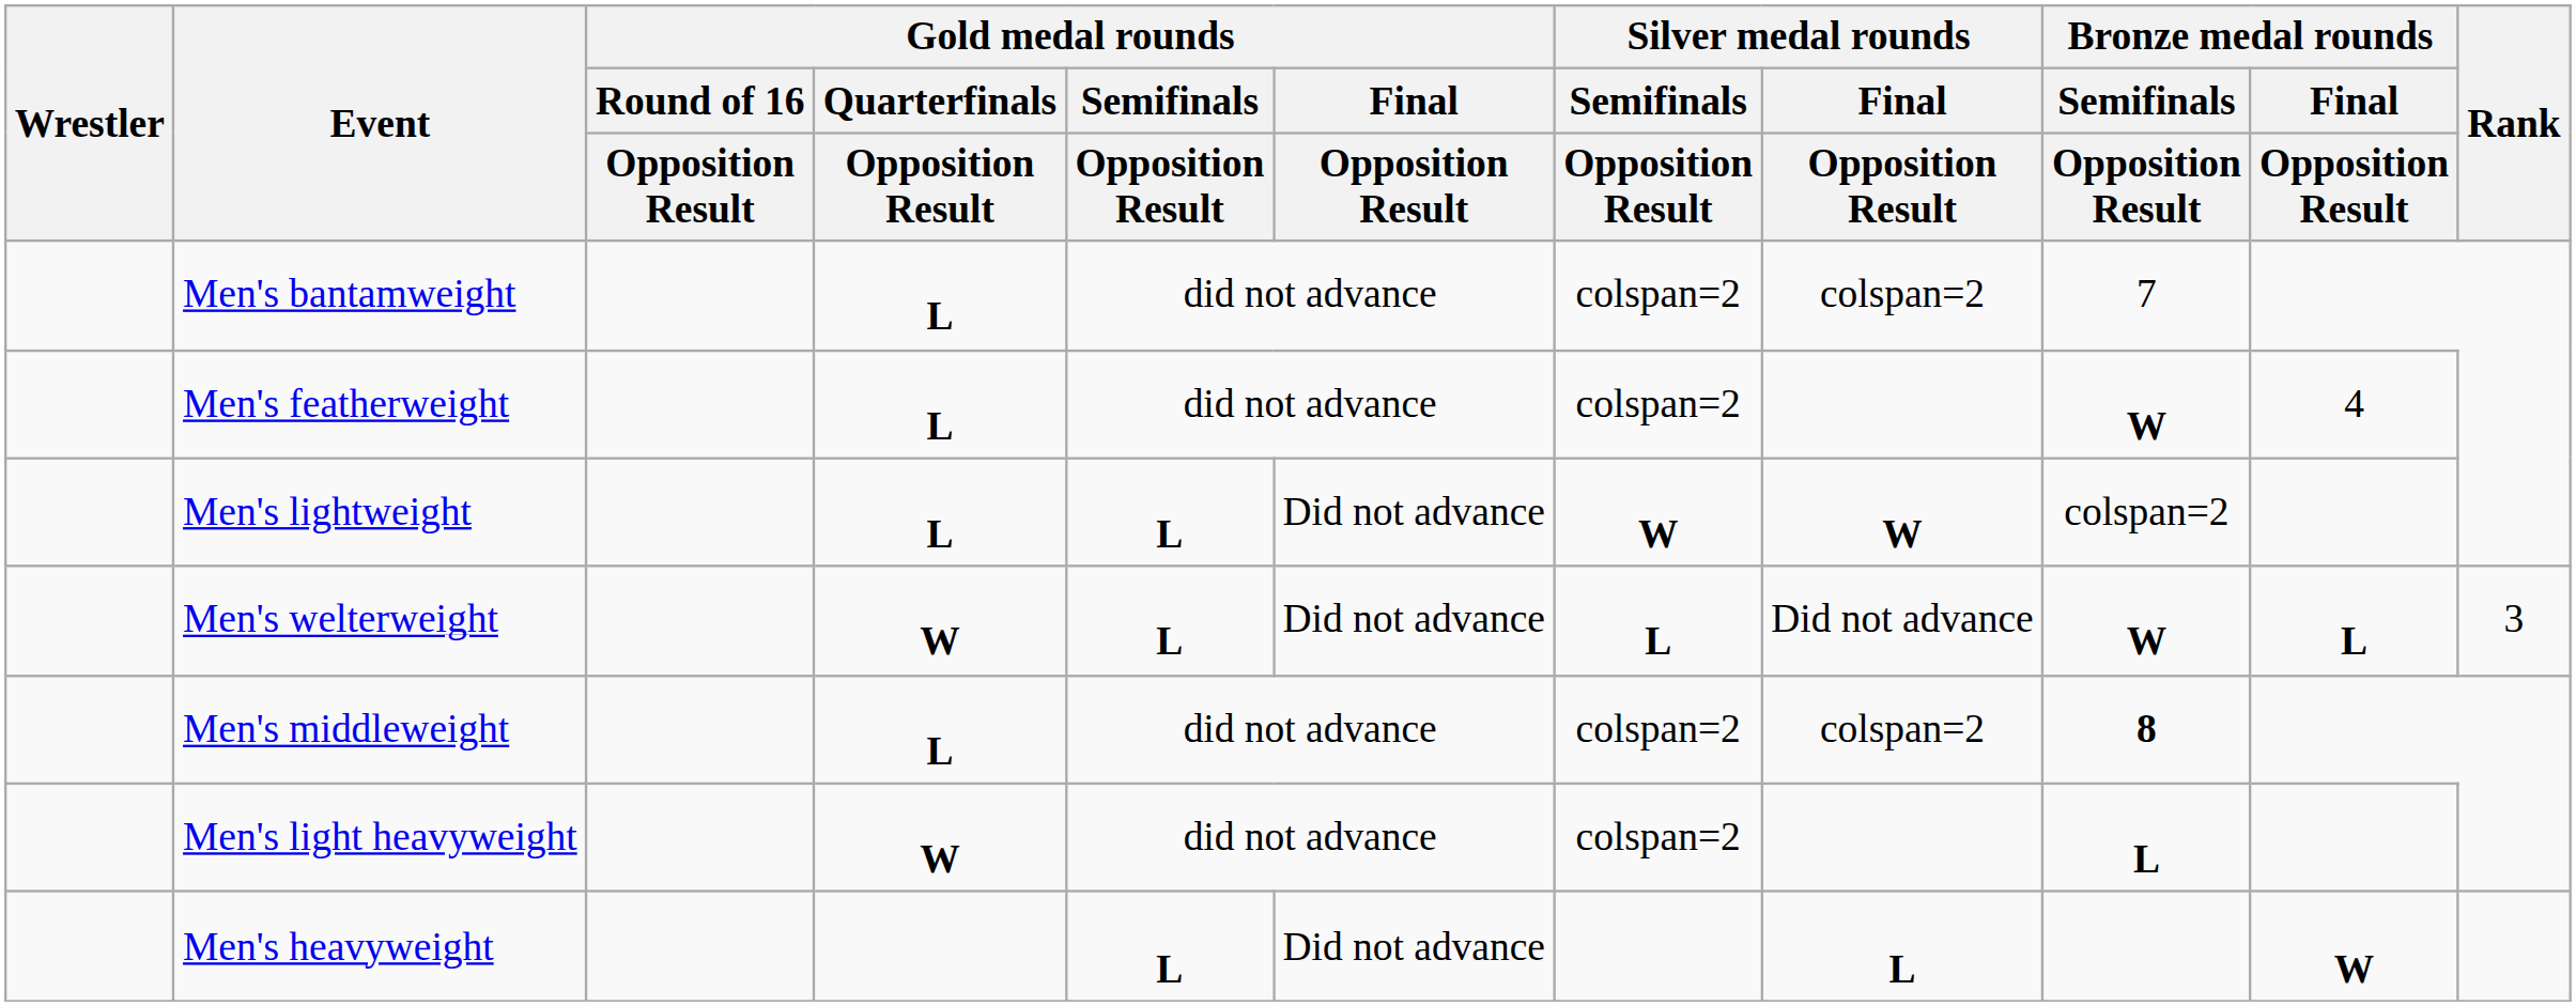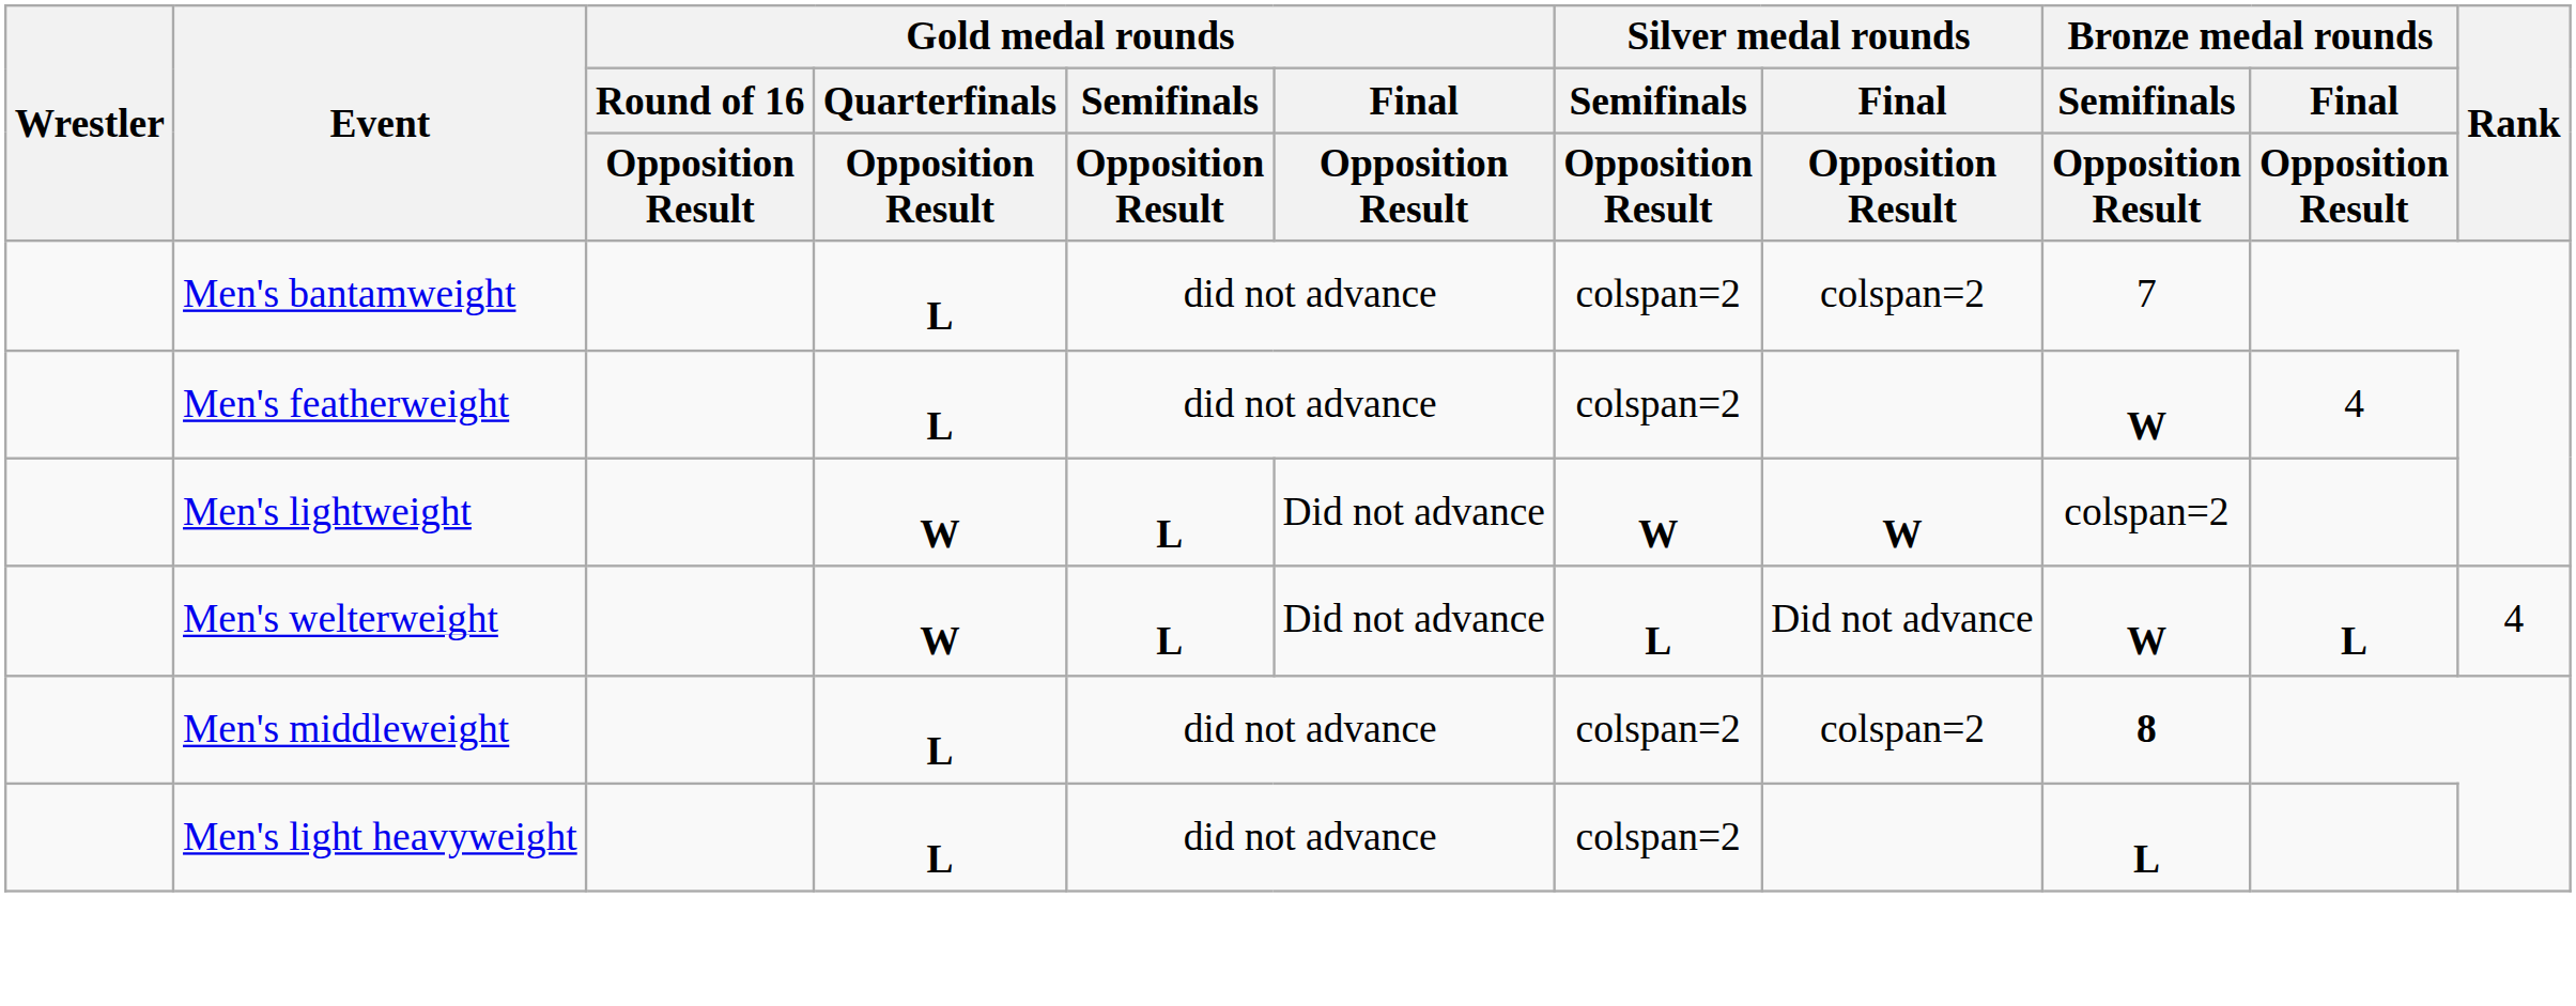Men's lightweight | Gold medal rounds / Quarterfinals / Opposition Result: L -> W
Men's welterweight | Rank: 3 -> 4
Men's light heavyweight | Gold medal rounds / Quarterfinals / Opposition Result: W -> L
- row: Men's heavyweight | L | Did not advance | L | W
